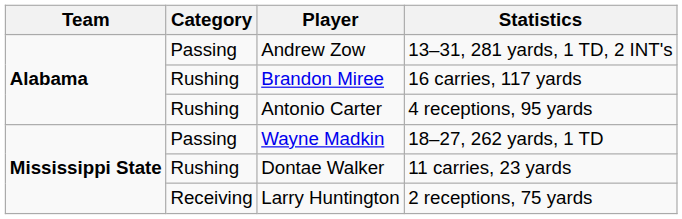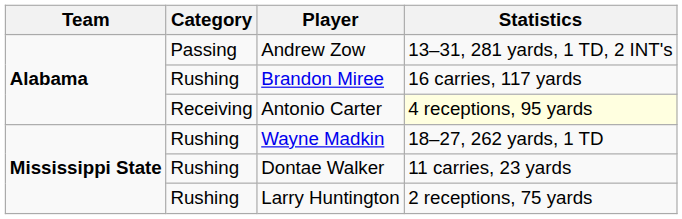Antonio Carter | Category: Rushing -> Receiving
Antonio Carter | Statistics: no background -> lightyellow background
Wayne Madkin | Category: Passing -> Rushing
Larry Huntington | Category: Receiving -> Rushing
